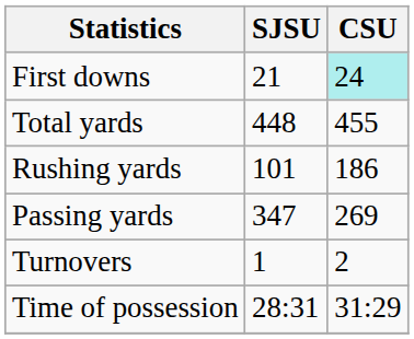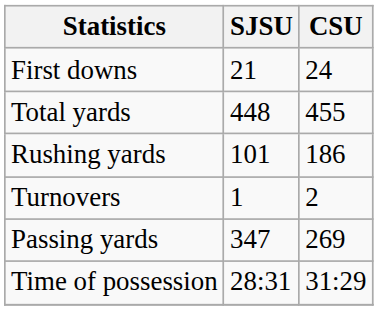First downs | CSU: paleturquoise background -> no background
rows swapped: Passing yards <-> Turnovers
